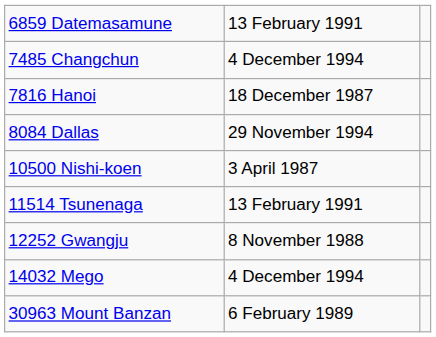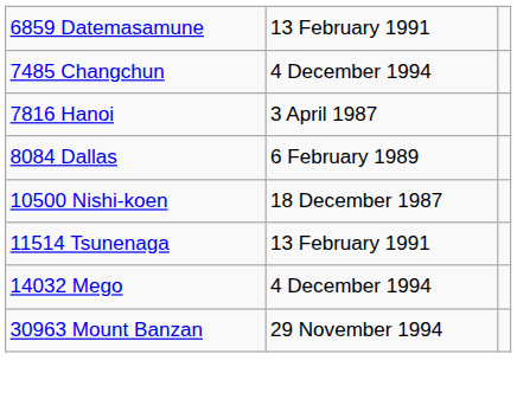7816 Hanoi | column 2: 18 December 1987 -> 3 April 1987
8084 Dallas | column 2: 29 November 1994 -> 6 February 1989
10500 Nishi-koen | column 2: 3 April 1987 -> 18 December 1987
- row: 12252 Gwangju | 8 November 1988
30963 Mount Banzan | column 2: 6 February 1989 -> 29 November 1994
